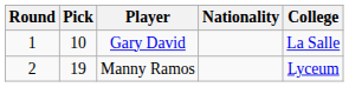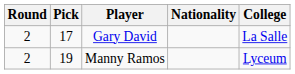Gary David | Round: 1 -> 2
Gary David | Pick: 10 -> 17
